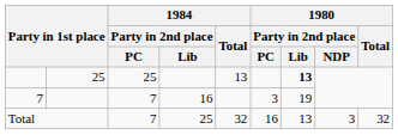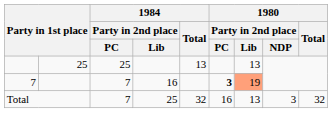row 4 | 1980 / Party in 2nd place / Lib: bold -> normal
row 5 | 1980 / Party in 2nd place / PC: normal -> bold
row 5 | 1980 / Party in 2nd place / Lib: no background -> lightsalmon background
